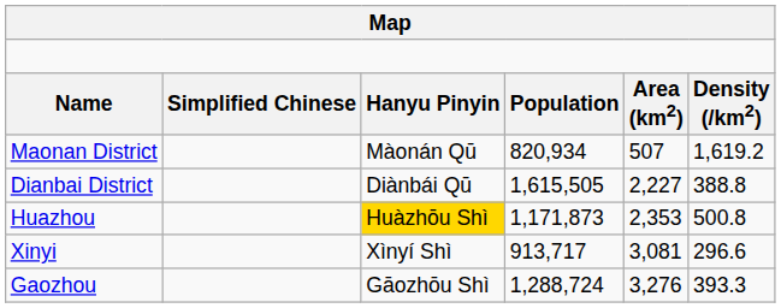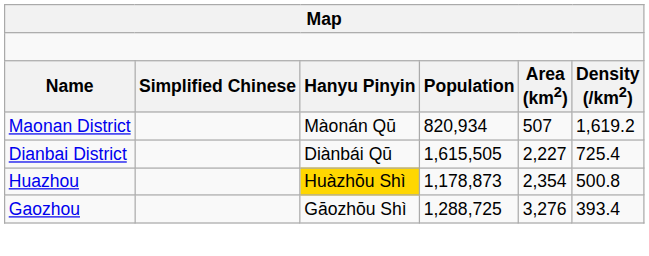Dianbai District | column 6: 388.8 -> 725.4
Huazhou | column 4: 1,171,873 -> 1,178,873
Huazhou | column 5: 2,353 -> 2,354
- row: Xinyi | Xìnyí Shì | 913,717 | 3,081 | 296.6
Gaozhou | column 4: 1,288,724 -> 1,288,725
Gaozhou | column 6: 393.3 -> 393.4
